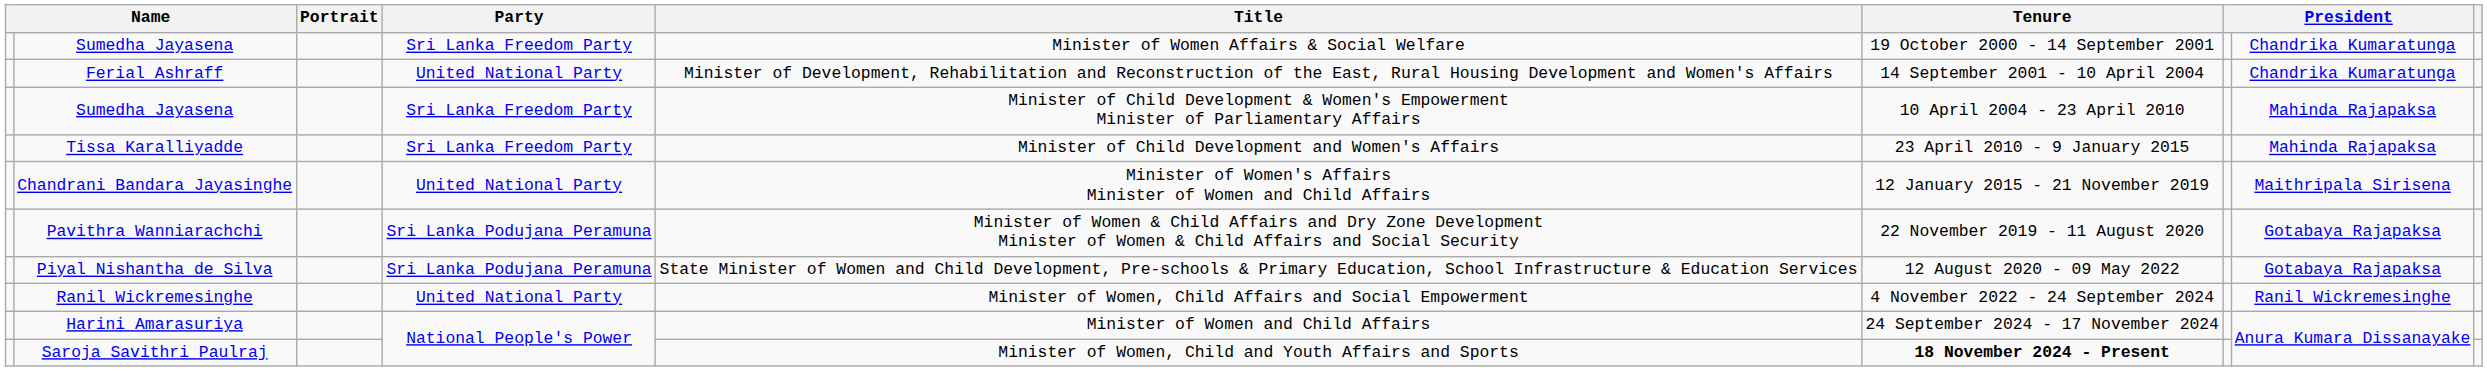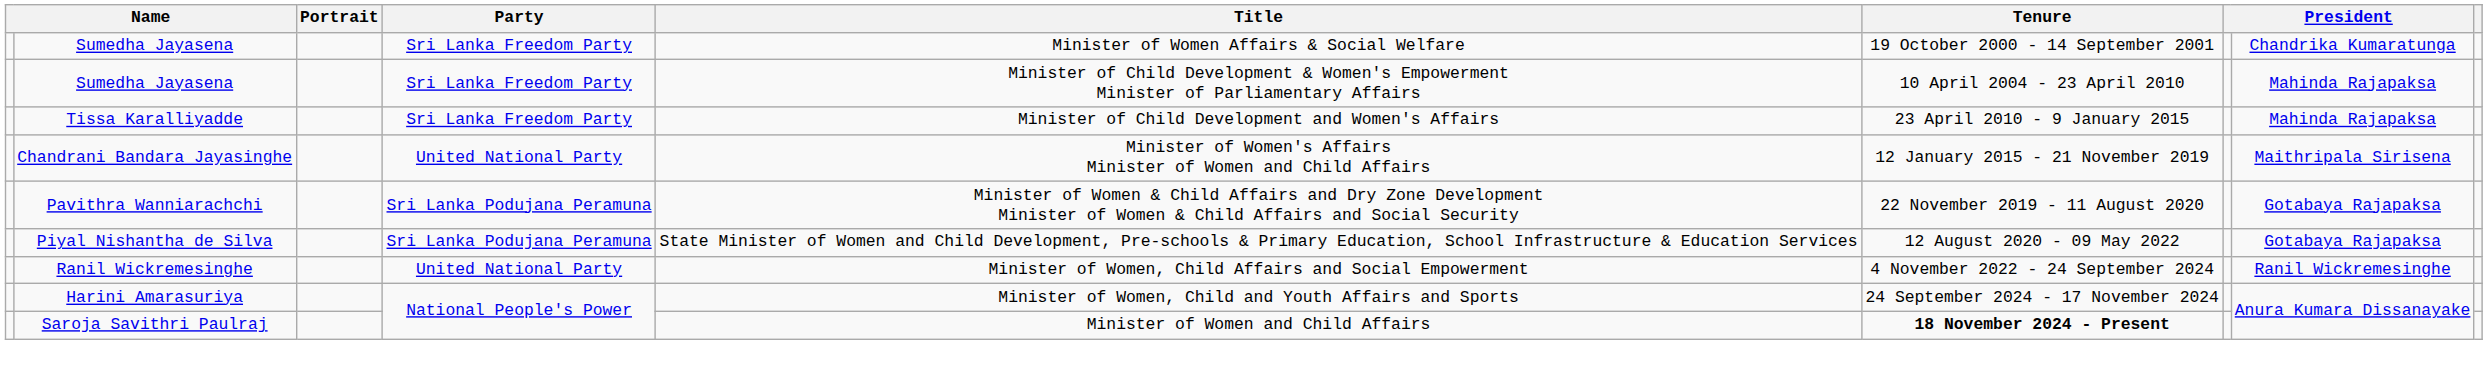- row: Ferial Ashraff | United National Party | Minister of Development, Rehabilitation and Reconstruction of the East, Rural Housing Development and Women's Affairs | 14 September 2001 - 10 April 2004 | Chandrika Kumaratunga
Harini Amarasuriya | Title: Minister of Women and Child Affairs -> Minister of Women, Child and Youth Affairs and Sports
Saroja Savithri Paulraj | Title: Minister of Women, Child and Youth Affairs and Sports -> Minister of Women and Child Affairs
